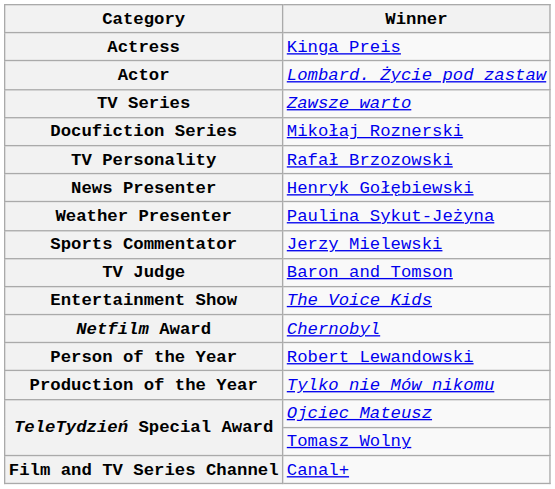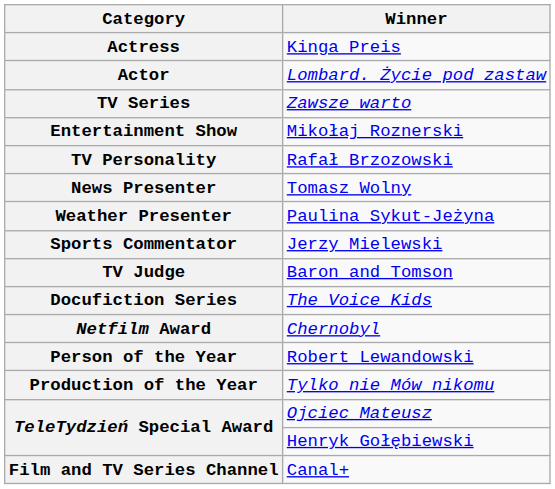row 5 | Category: Docufiction Series -> Entertainment Show
row 7 | Winner: Henryk Gołębiewski -> Tomasz Wolny
row 11 | Category: Entertainment Show -> Docufiction Series
row 16 | Winner: Tomasz Wolny -> Henryk Gołębiewski
